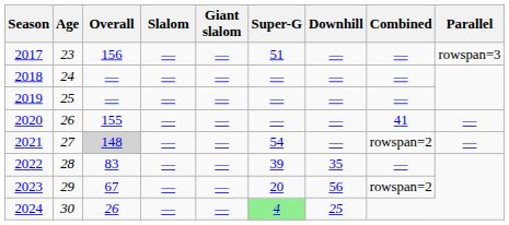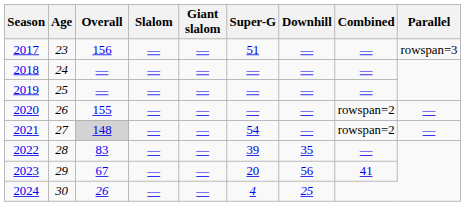2020 | Combined: 41 -> rowspan=2
2023 | Combined: rowspan=2 -> 41
2024 | Super-G: lightgreen background -> no background
